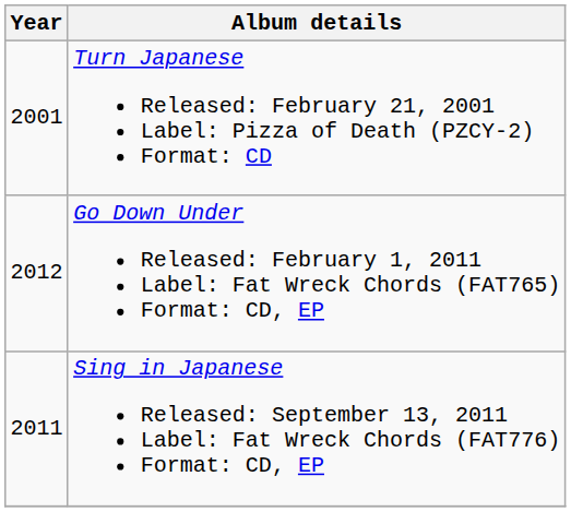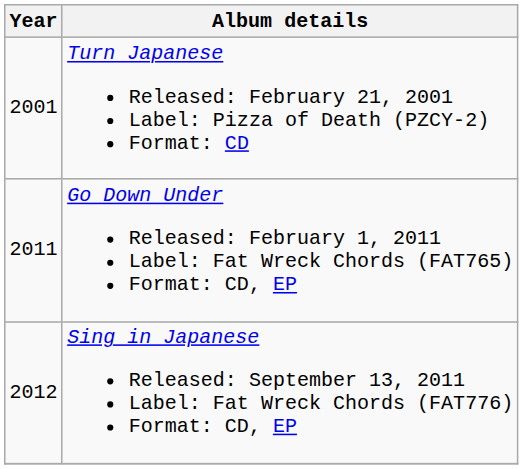row 3 | Year: 2012 -> 2011
row 4 | Year: 2011 -> 2012
